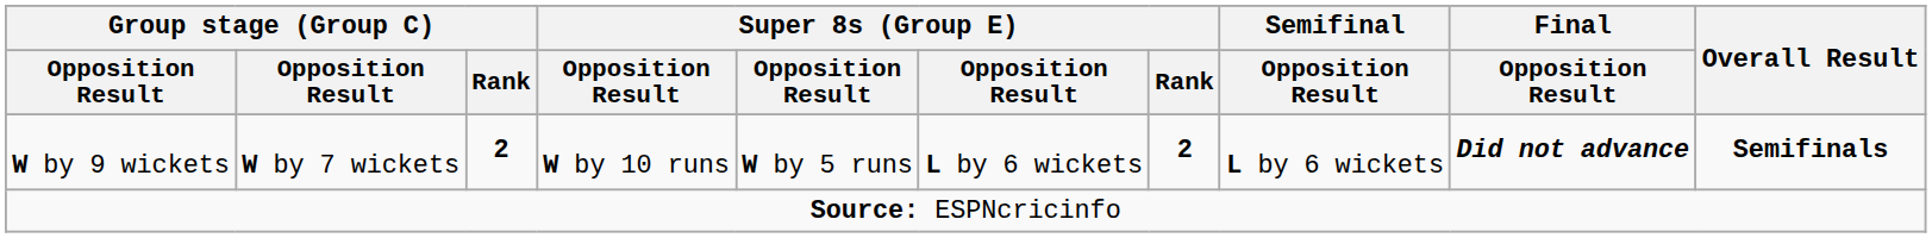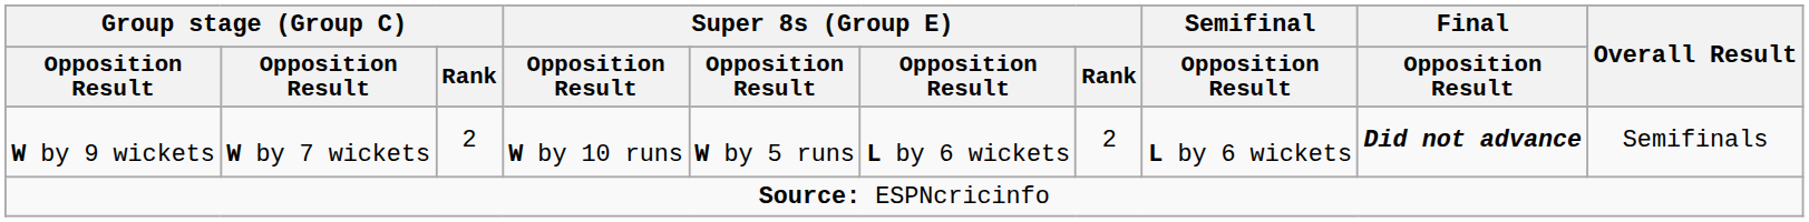W by 9 wickets | Group stage (Group C) / Rank: bold -> normal
W by 9 wickets | Super 8s (Group E) / Rank: bold -> normal
W by 9 wickets | Overall Result: bold -> normal
